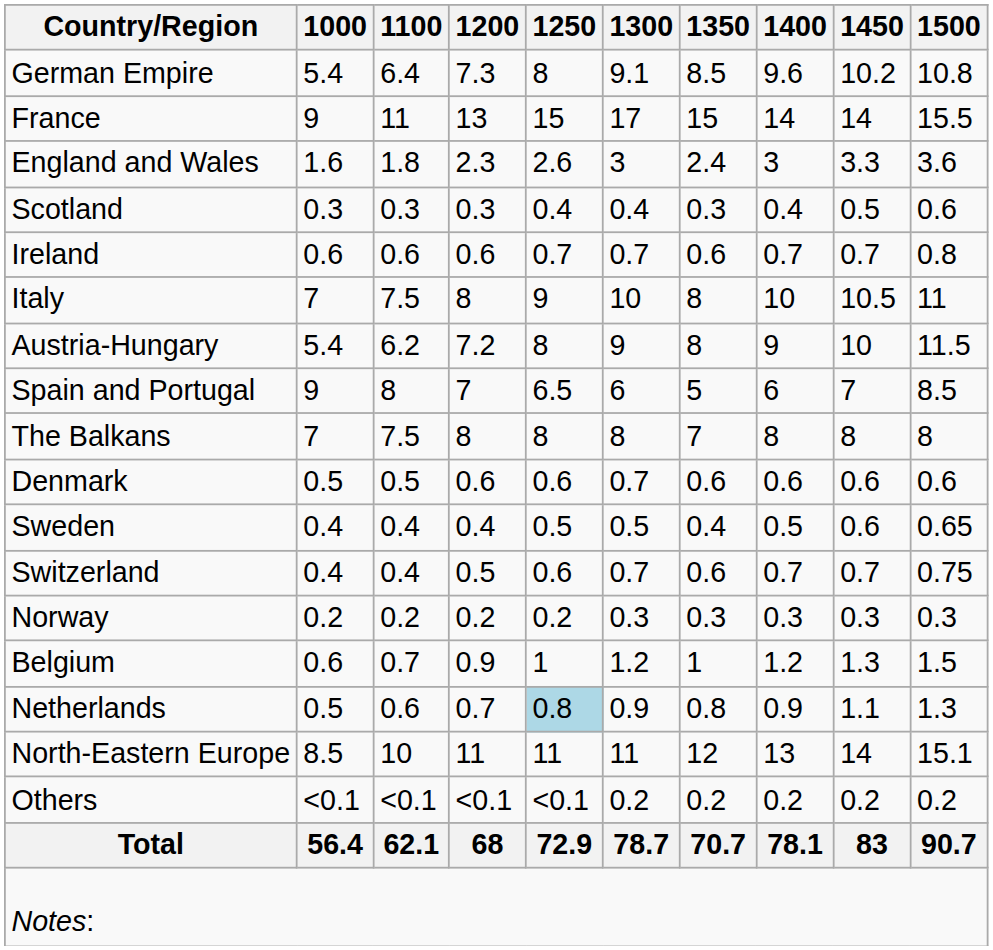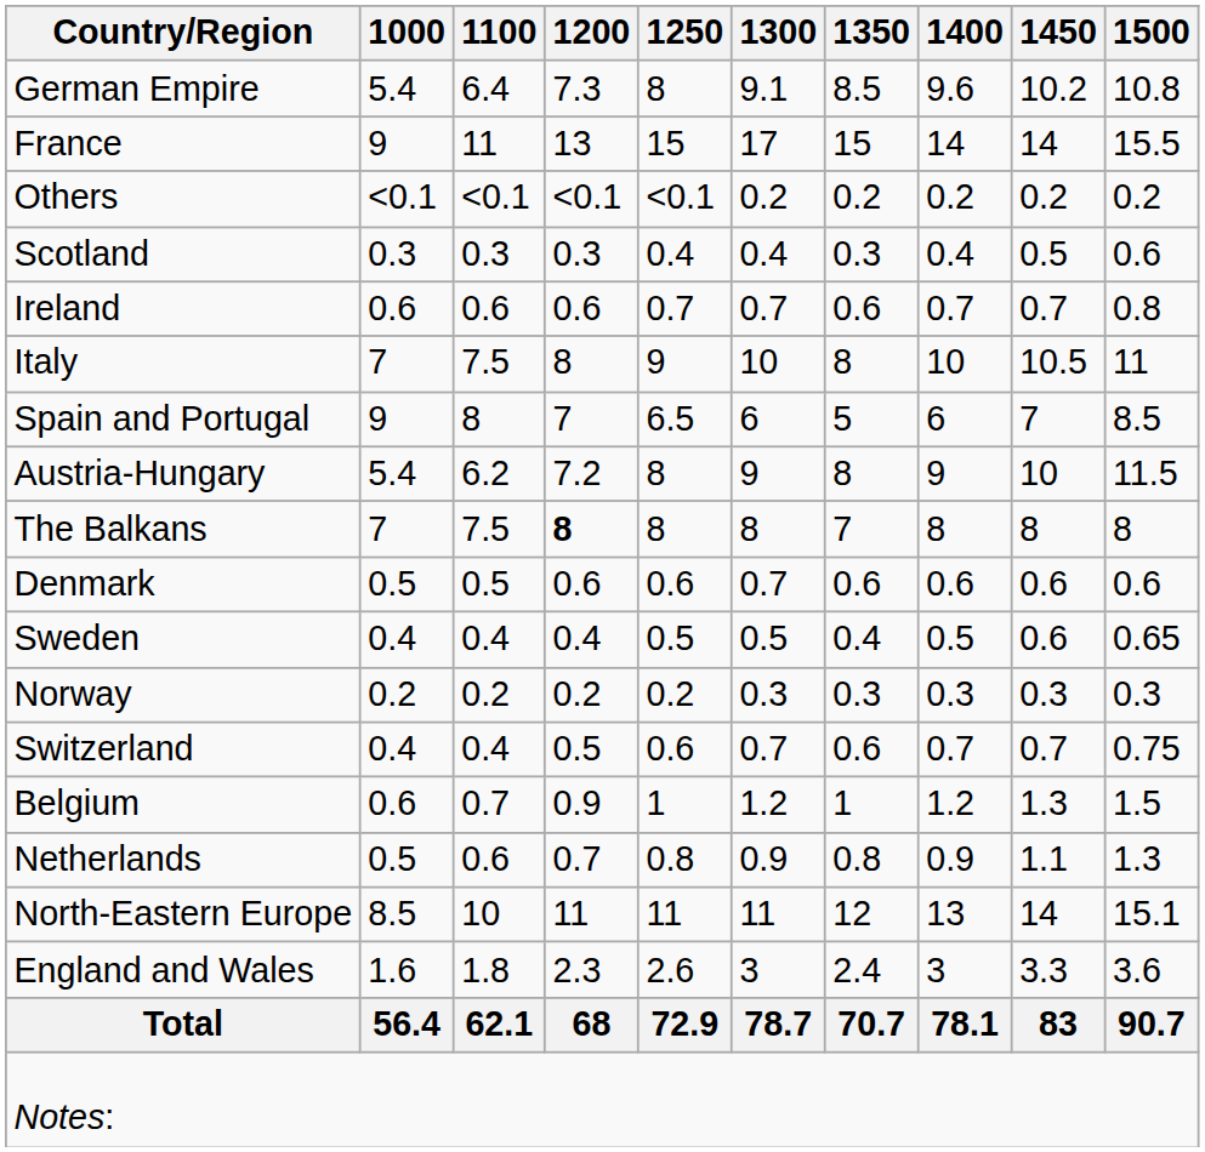rows swapped: England and Wales <-> Others
rows swapped: Spain and Portugal <-> Austria-Hungary
The Balkans | 1200: normal -> bold
rows swapped: Norway <-> Switzerland
Netherlands | 1250: lightblue background -> no background
